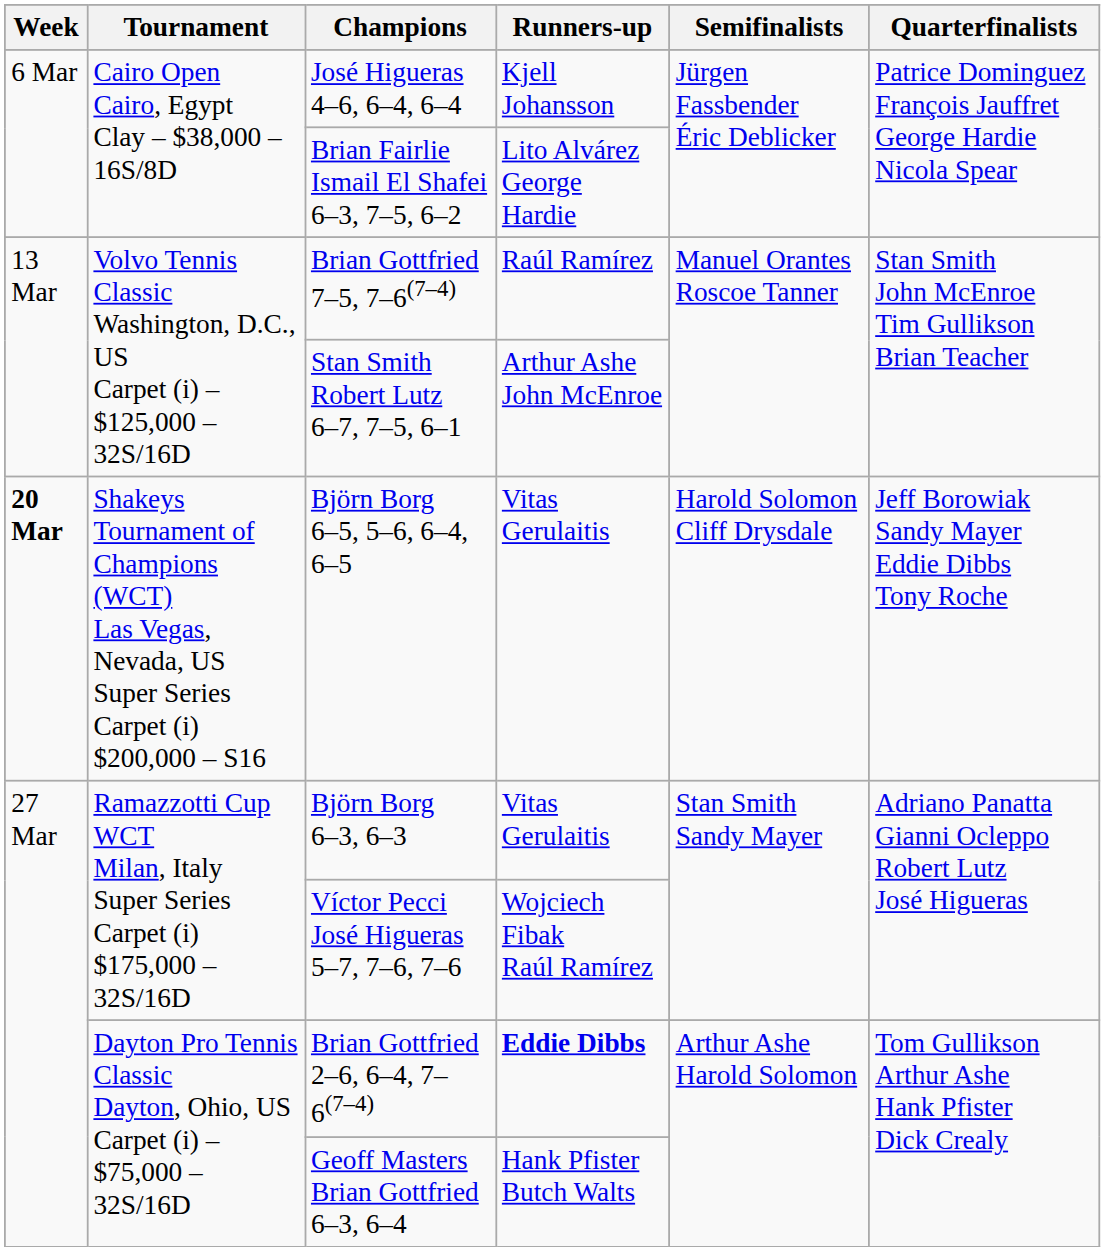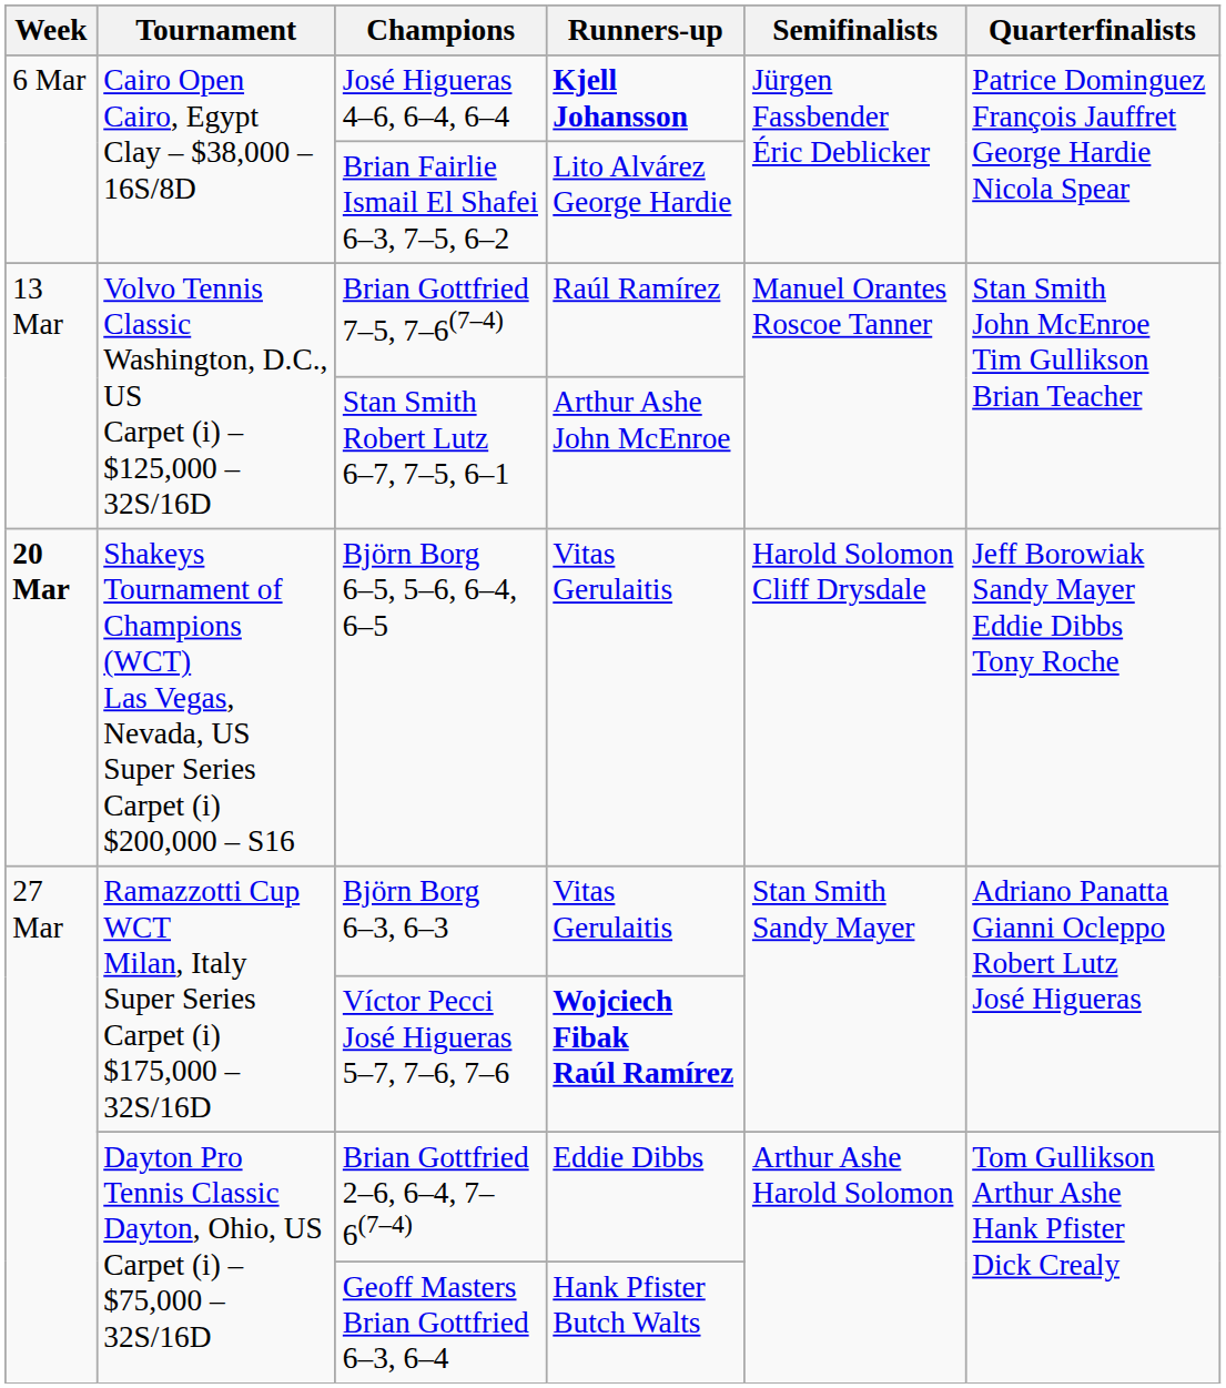José Higueras 4–6, 6–4, 6–4 | Runners-up: normal -> bold
Víctor Pecci José Higueras 5–7, 7–6, 7–6 | Runners-up: normal -> bold
Brian Gottfried 2–6, 6–4, 7–6(7–4) | Runners-up: bold -> normal
